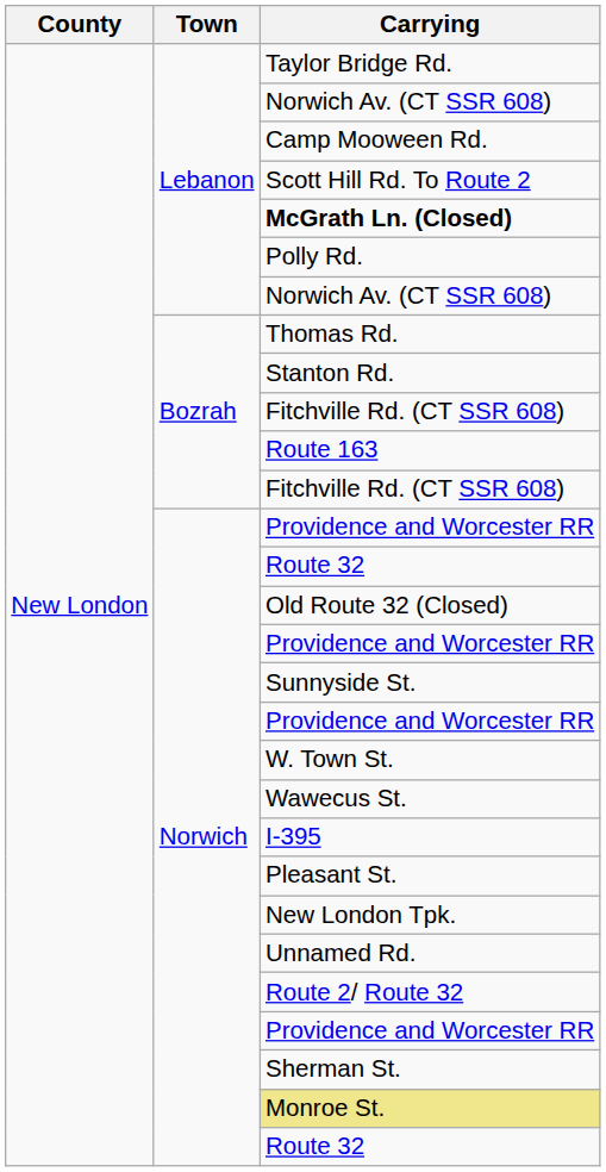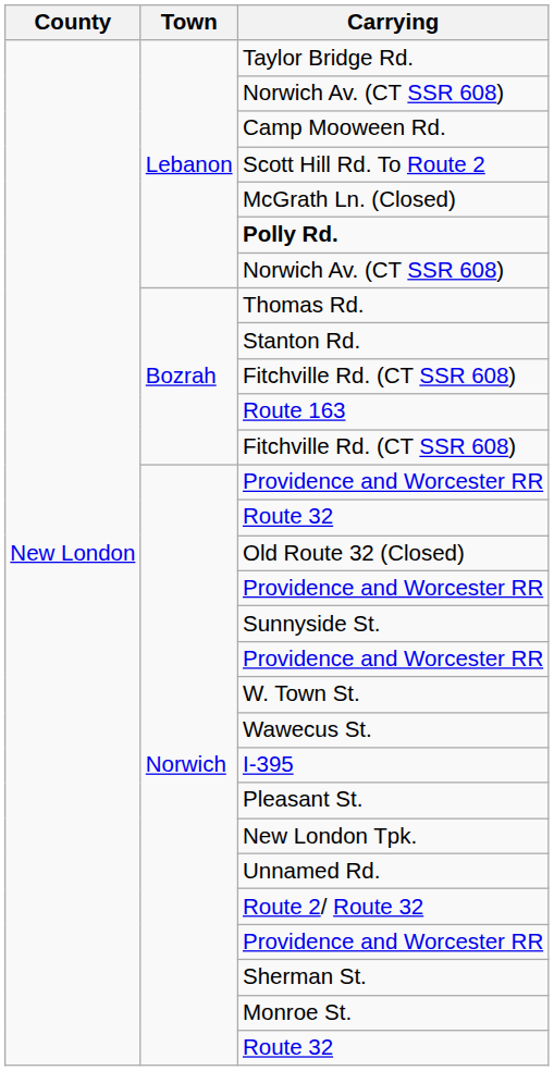McGrath Ln. (Closed) | Carrying: bold -> normal
Polly Rd. | Carrying: normal -> bold
Monroe St. | Carrying: khaki background -> no background
